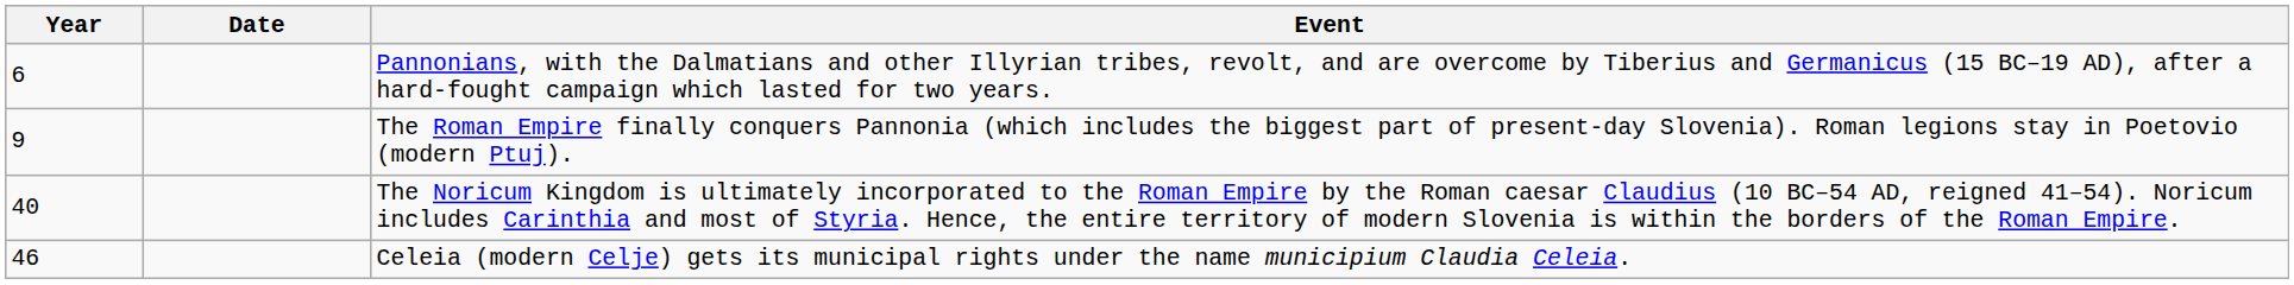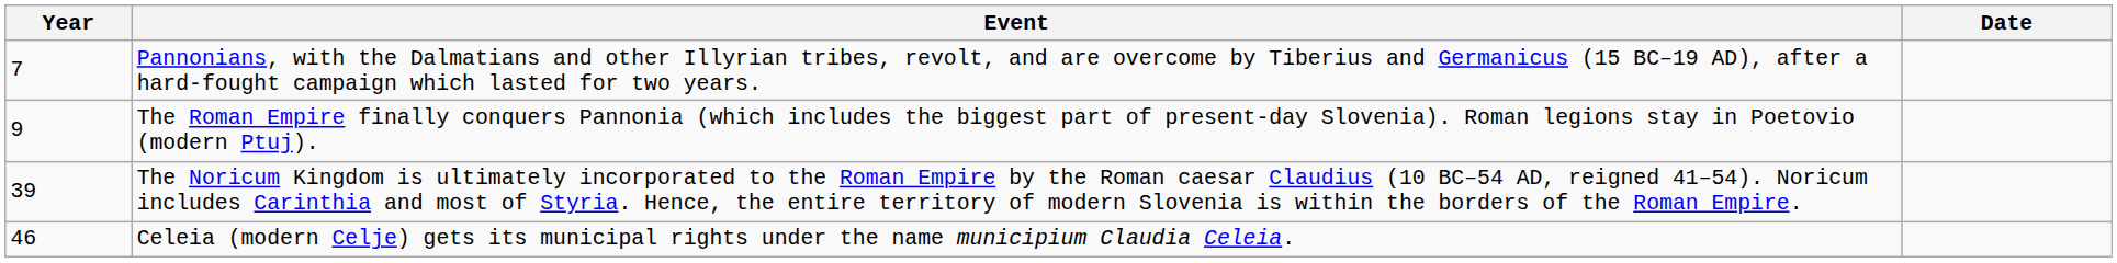columns swapped: Date <-> Event
row 2 | Year: 6 -> 7
row 4 | Year: 40 -> 39
